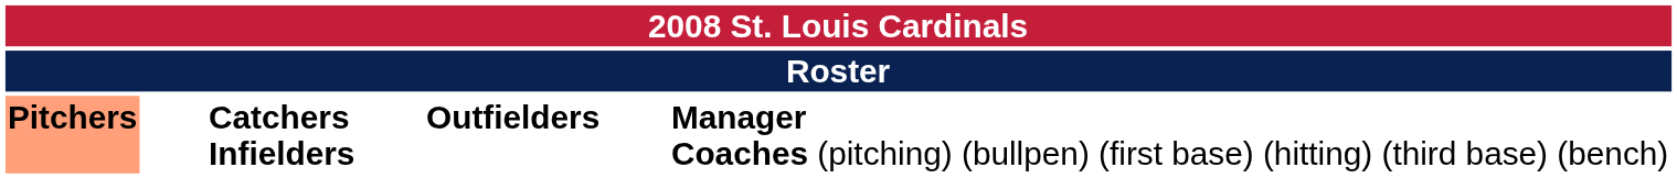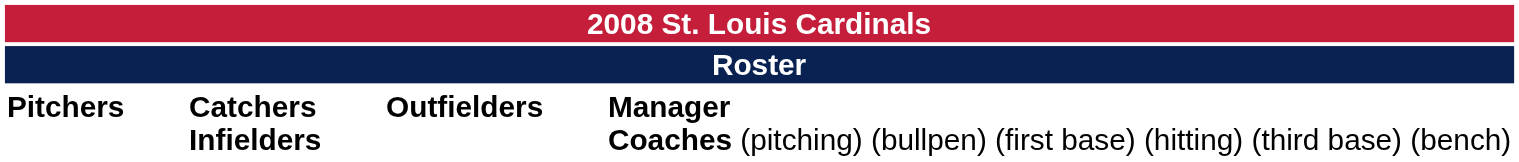Pitchers | column 1: lightsalmon background -> no background
